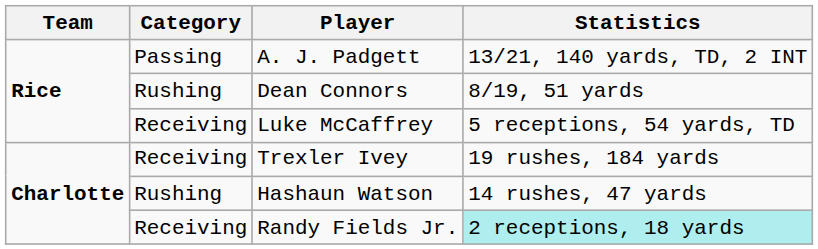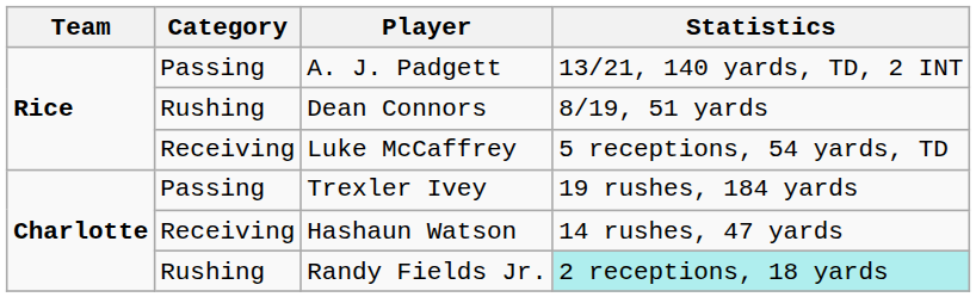Trexler Ivey | Category: Receiving -> Passing
Hashaun Watson | Category: Rushing -> Receiving
Randy Fields Jr. | Category: Receiving -> Rushing
